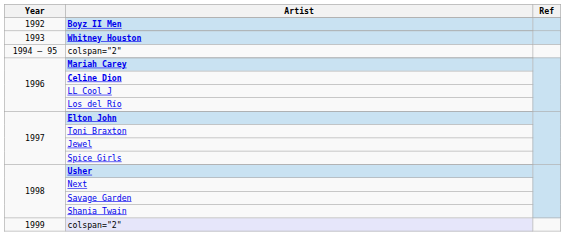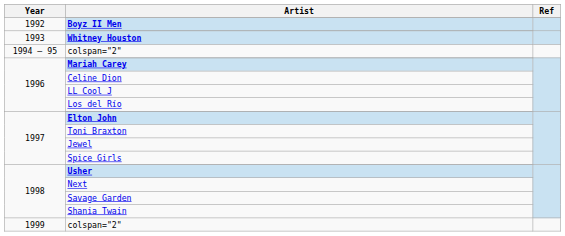Celine Dion | Artist: bold -> normal
1999 / colspan="2" | Artist: lavender background -> no background
